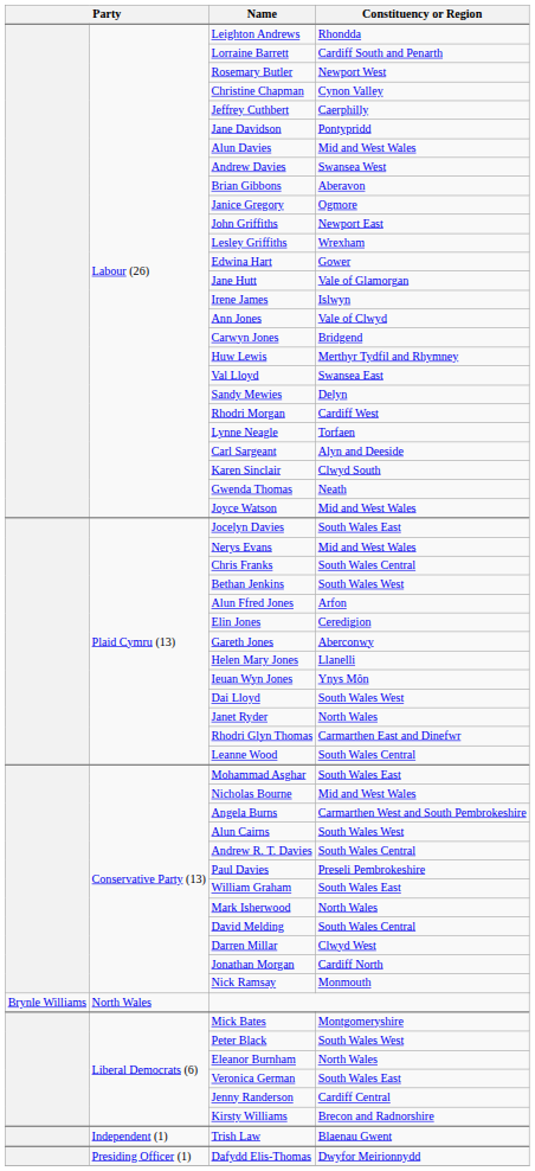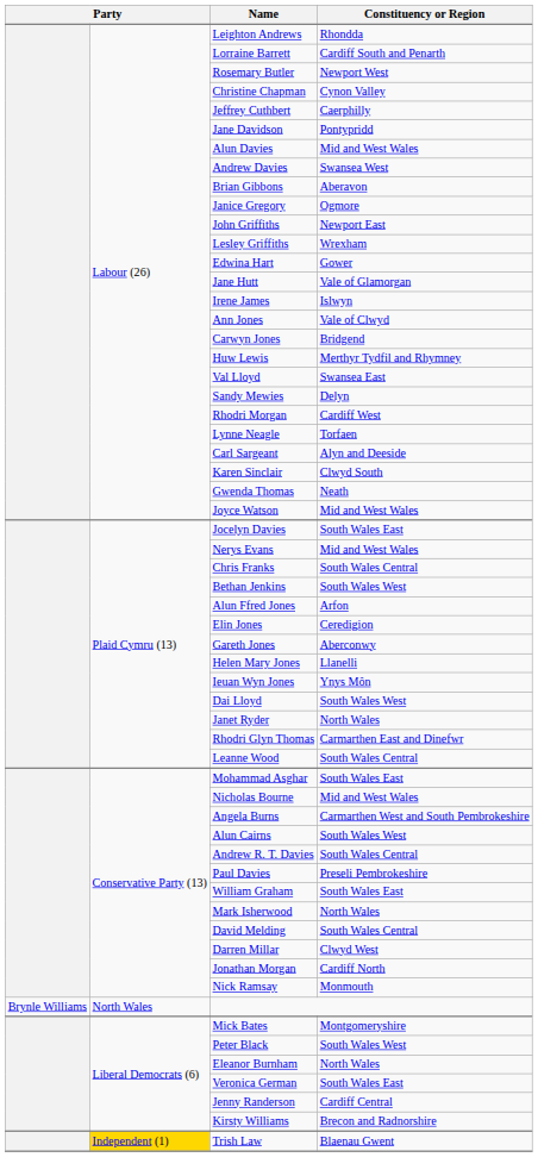Trish Law | column 2: no background -> gold background
- row: Presiding Officer (1) | Dafydd Elis-Thomas | Dwyfor Meirionnydd
